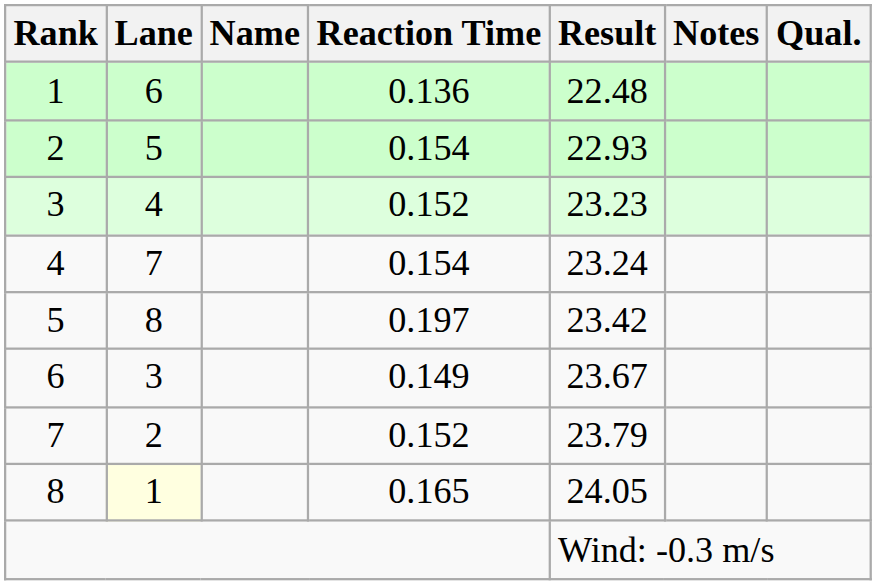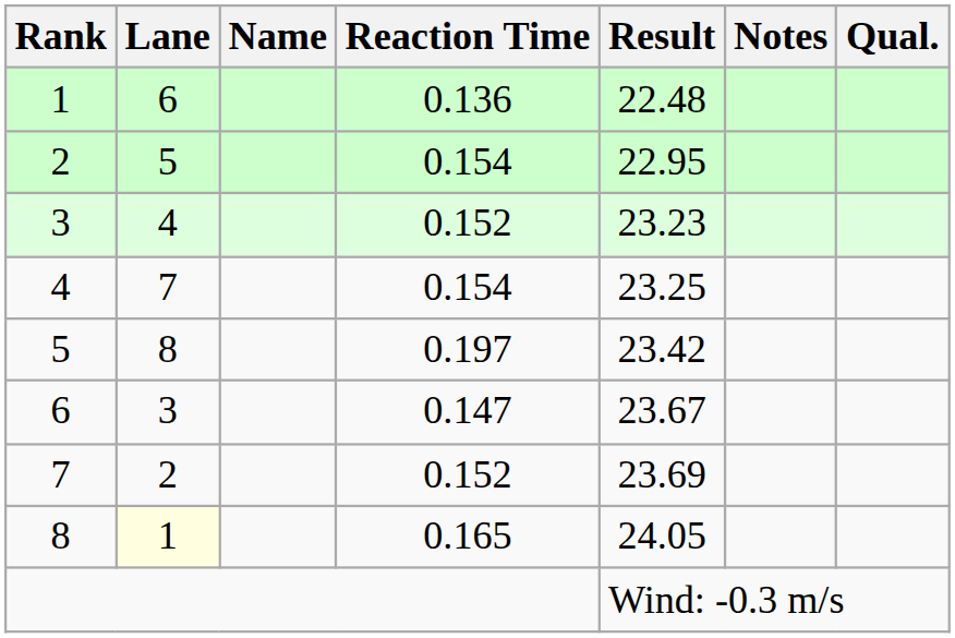row 3 | Result: 22.93 -> 22.95
row 5 | Result: 23.24 -> 23.25
row 7 | Reaction Time: 0.149 -> 0.147
row 8 | Result: 23.79 -> 23.69
